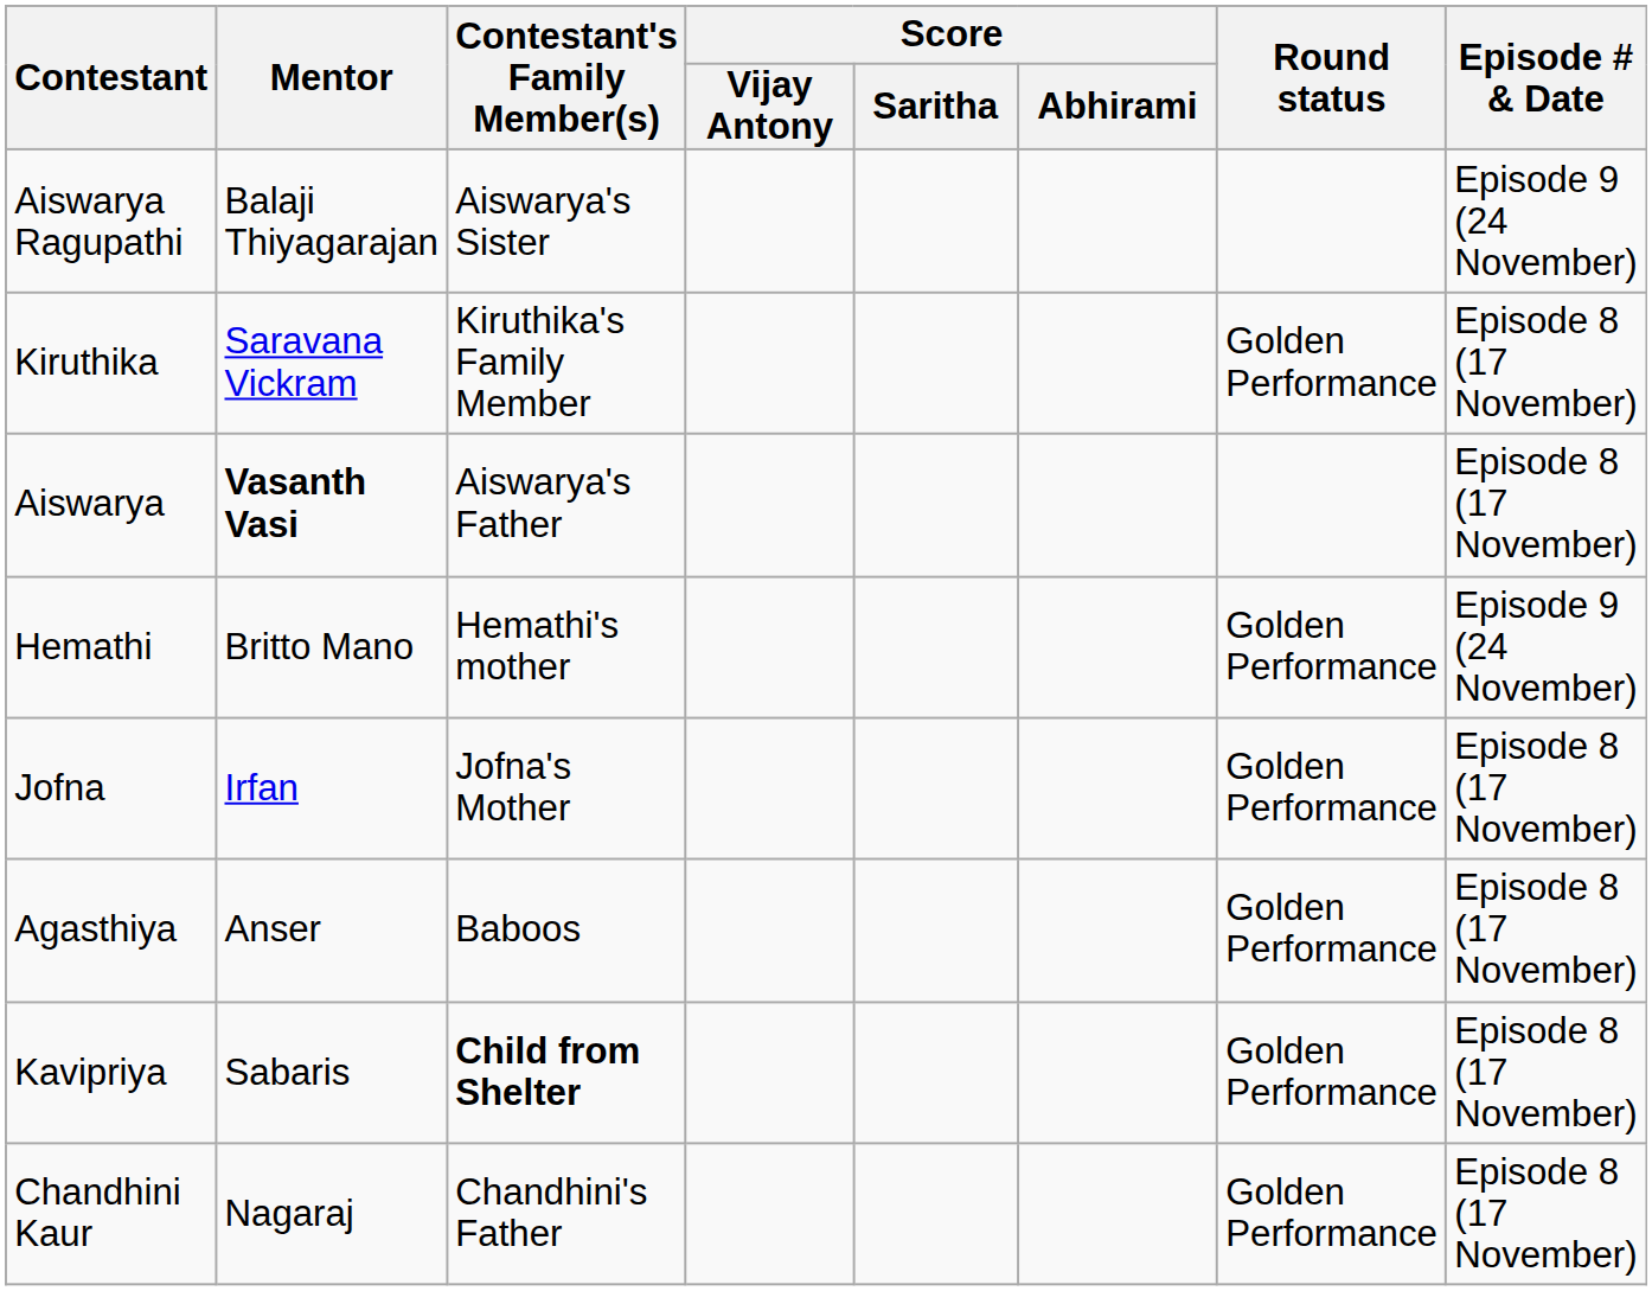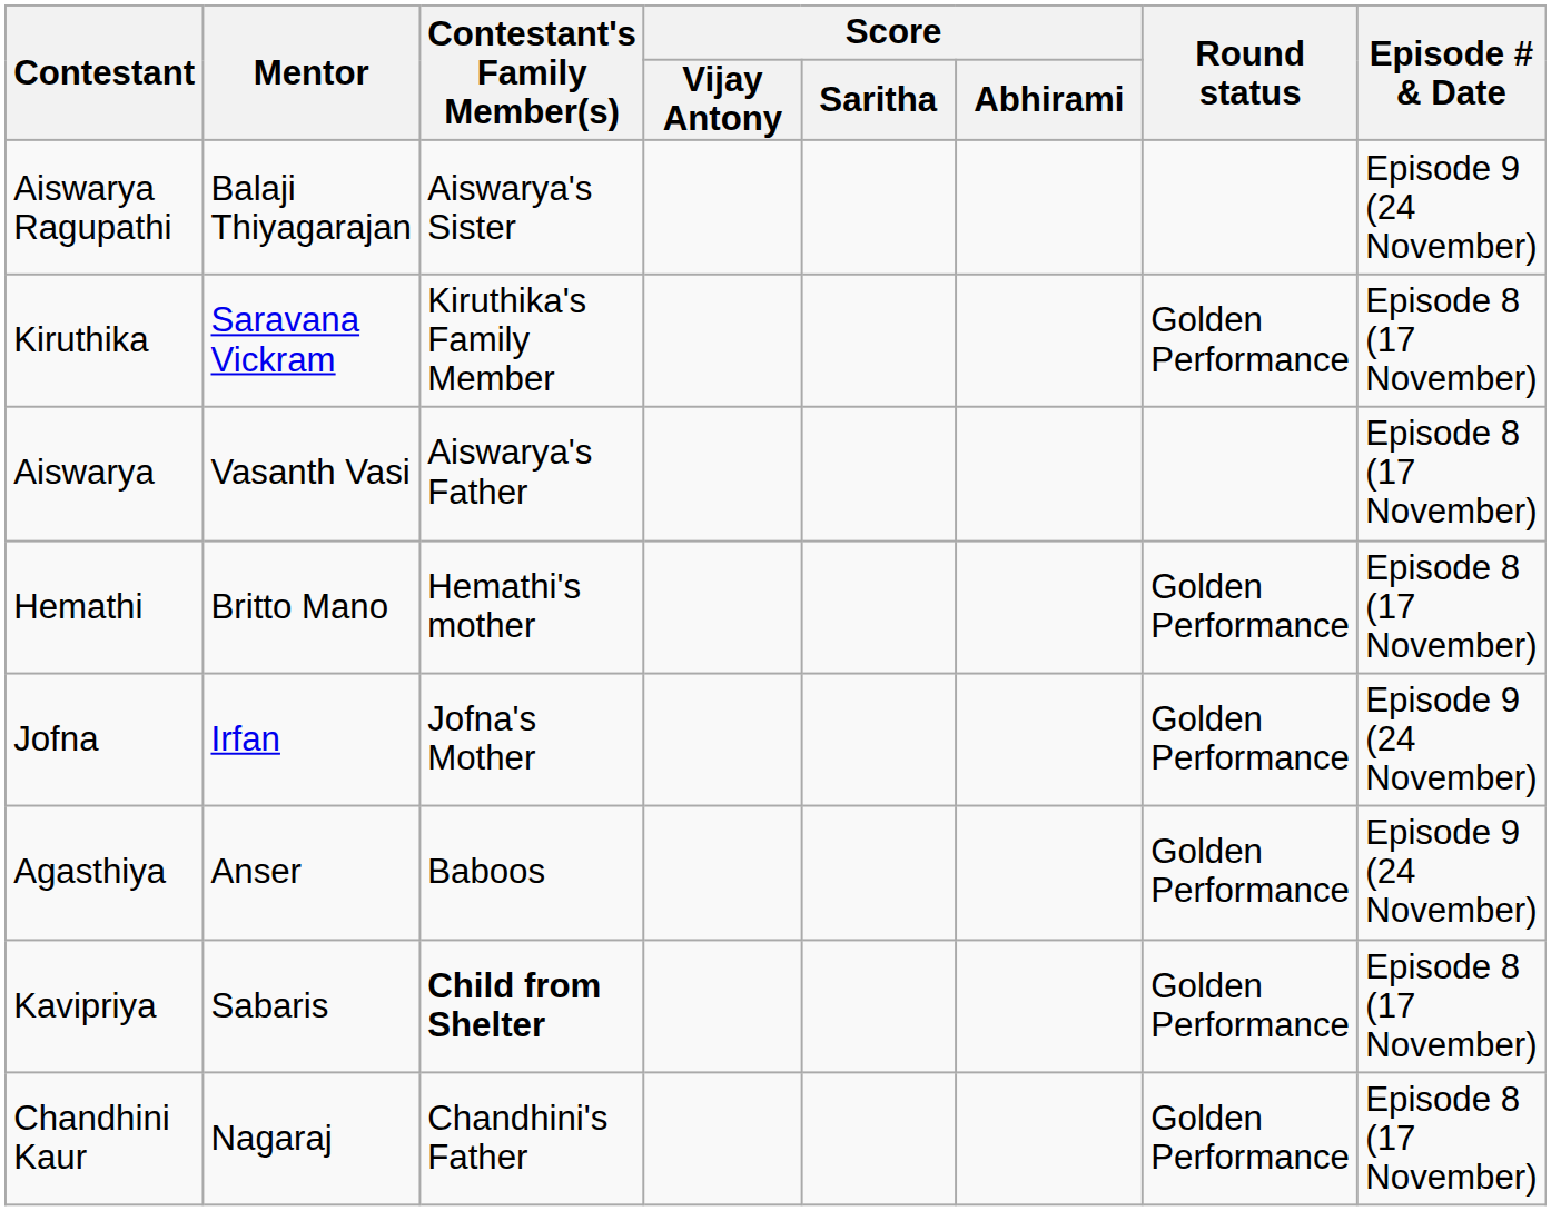Aiswarya | Mentor: bold -> normal
Hemathi | Episode # & Date: Episode 9 (24 November) -> Episode 8 (17 November)
Jofna | Episode # & Date: Episode 8 (17 November) -> Episode 9 (24 November)
Agasthiya | Episode # & Date: Episode 8 (17 November) -> Episode 9 (24 November)
